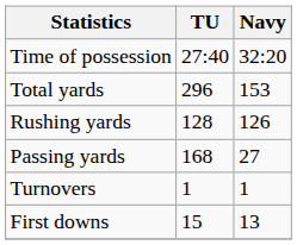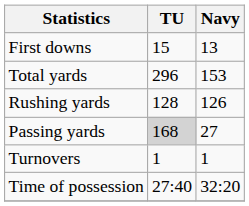rows swapped: First downs <-> Time of possession
Passing yards | TU: no background -> lightgrey background
